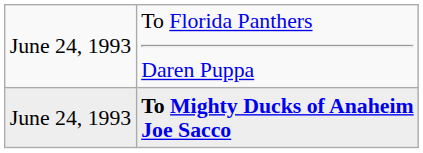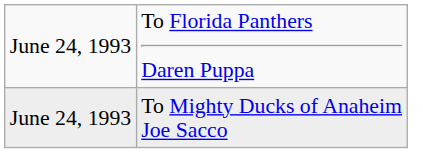row 2 | column 2: bold -> normal
